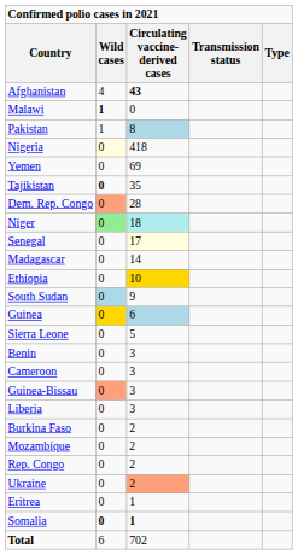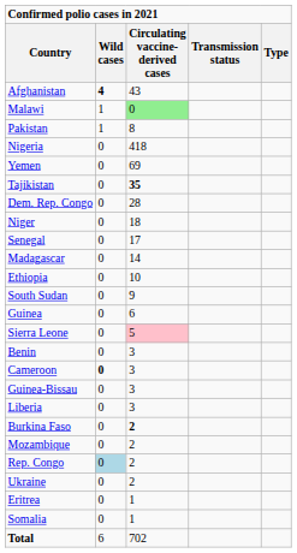Afghanistan | column 2: normal -> bold
Afghanistan | column 3: bold -> normal
Malawi | column 2: bold -> normal
Malawi | column 3: no background -> lightgreen background
Pakistan | column 3: lightblue background -> no background
Nigeria | column 2: lightyellow background -> no background
Tajikistan | column 2: bold -> normal
Tajikistan | column 3: normal -> bold
Dem. Rep. Congo | column 2: lightsalmon background -> no background
Niger | column 2: lightgreen background -> no background
Niger | column 3: paleturquoise background -> no background
Senegal | column 3: lightyellow background -> no background
Ethiopia | column 3: gold background -> no background
South Sudan | column 2: lightblue background -> no background
Guinea | column 2: gold background -> no background
Guinea | column 3: lightblue background -> no background
Sierra Leone | column 3: no background -> pink background
Cameroon | column 2: normal -> bold
Guinea-Bissau | column 2: lightsalmon background -> no background
Burkina Faso | column 3: normal -> bold
Rep. Congo | column 2: no background -> lightblue background
Ukraine | column 3: lightsalmon background -> no background
Somalia | column 2: bold -> normal
Somalia | column 3: bold -> normal
